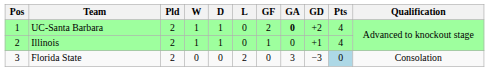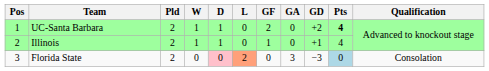UC-Santa Barbara | GA: bold -> normal
UC-Santa Barbara | Pts: normal -> bold
Florida State | D: no background -> pink background
Florida State | L: no background -> lightsalmon background
